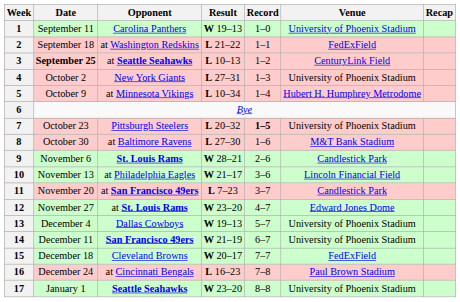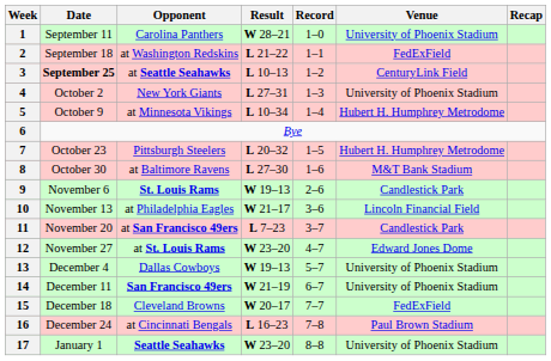1 | Result: W 19–13 -> W 28–21
7 | Record: bold -> normal
7 | Venue: University of Phoenix Stadium -> Hubert H. Humphrey Metrodome
9 | Result: W 28–21 -> W 19–13
